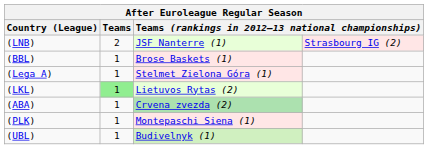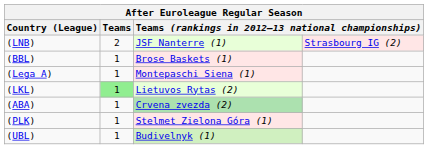(Lega A) | column 3: Stelmet Zielona Góra (1) -> Montepaschi Siena (1)
(PLK) | column 3: Montepaschi Siena (1) -> Stelmet Zielona Góra (1)
